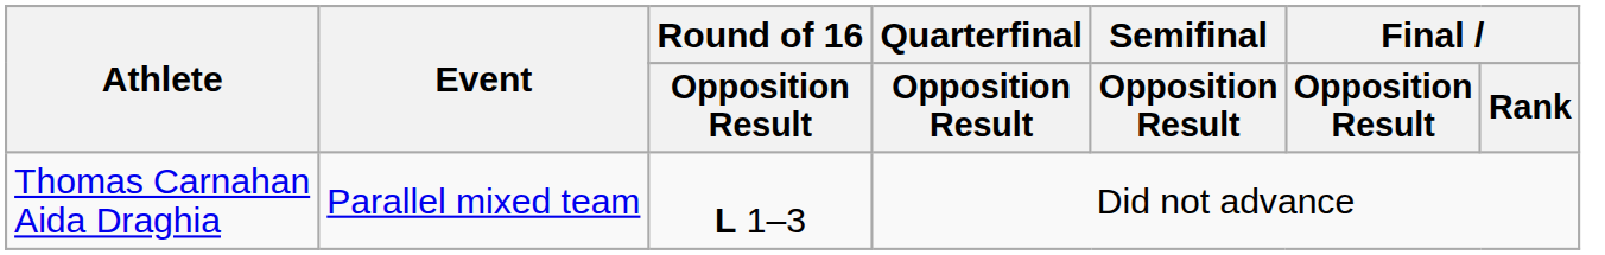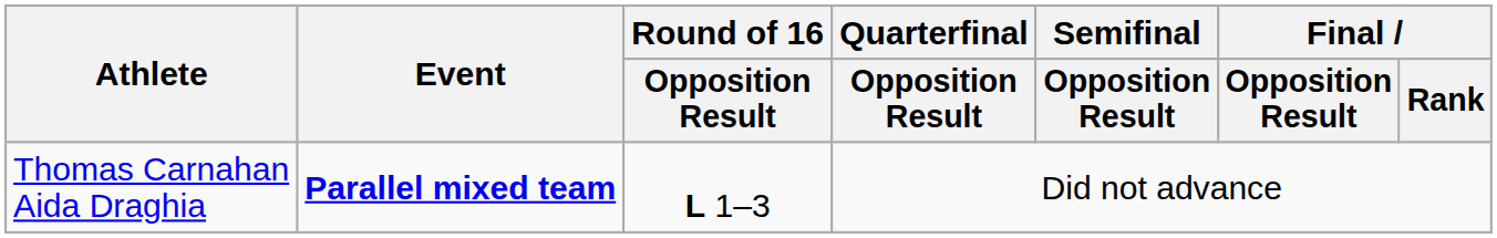Thomas Carnahan Aida Draghia | Event: normal -> bold
